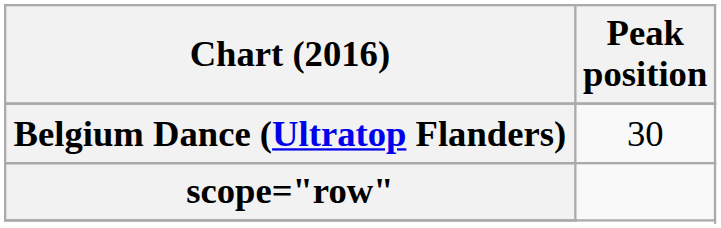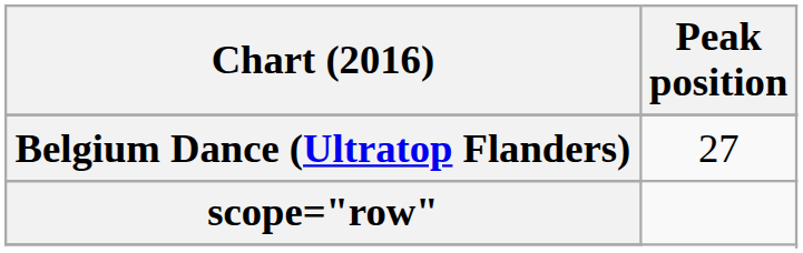Belgium Dance (Ultratop Flanders) | Peak position: 30 -> 27
